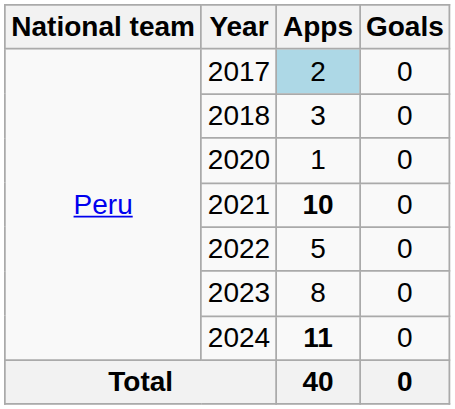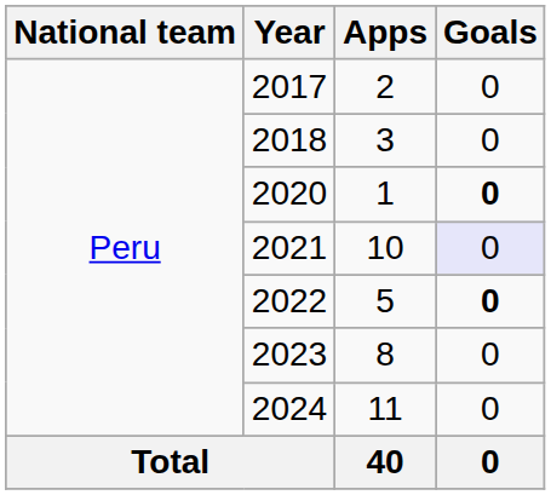2017 | Apps: lightblue background -> no background
2020 | Goals: normal -> bold
2021 | Apps: bold -> normal
2021 | Goals: no background -> lavender background
2022 | Goals: normal -> bold
2024 | Apps: bold -> normal
